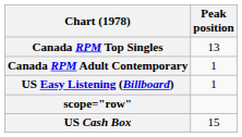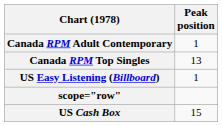rows swapped: Canada RPM Adult Contemporary <-> Canada RPM Top Singles
